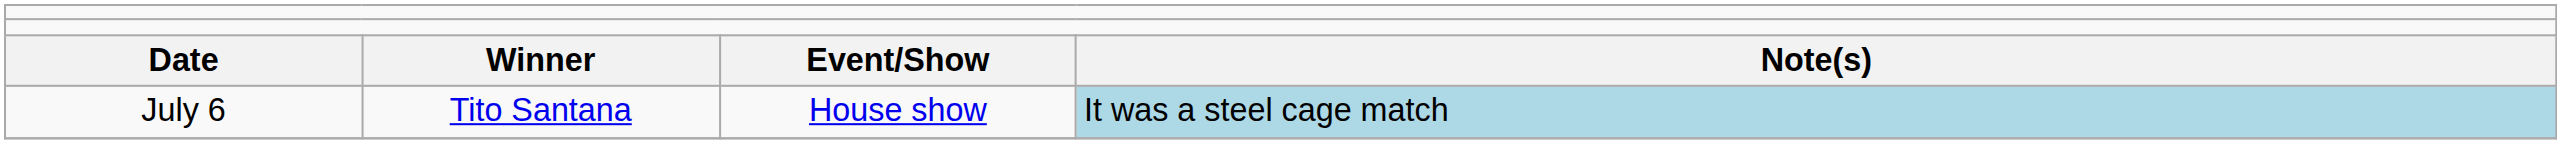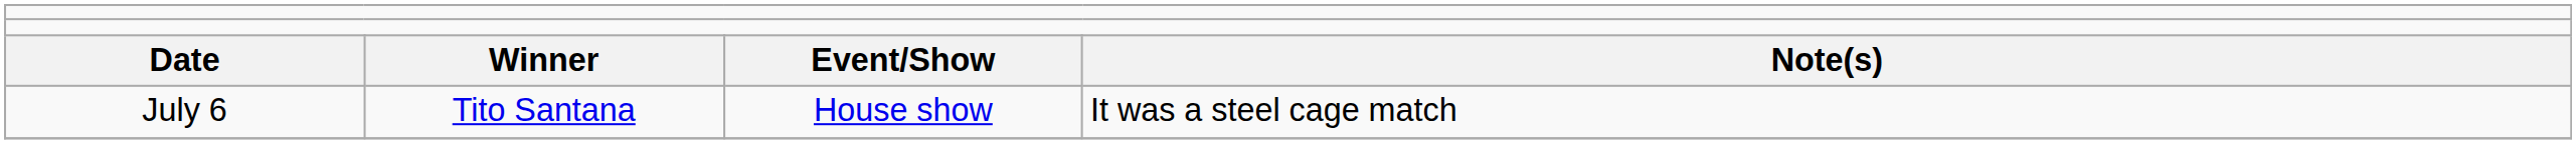July 6 | column 4: lightblue background -> no background
